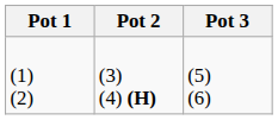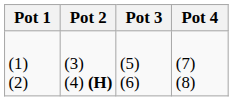+ column: Pot 4 | (7) (8)
